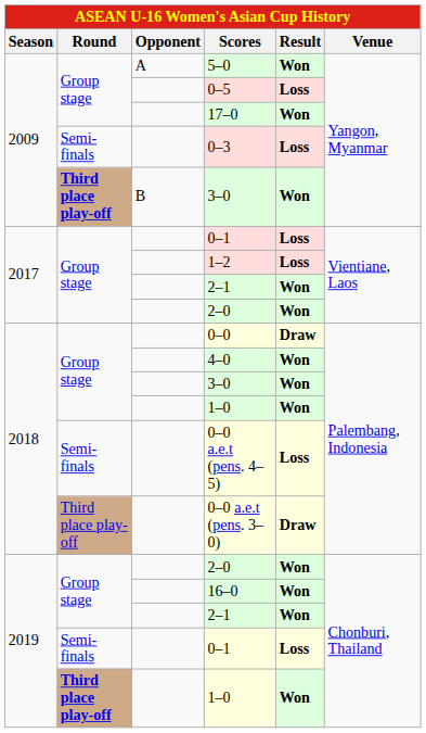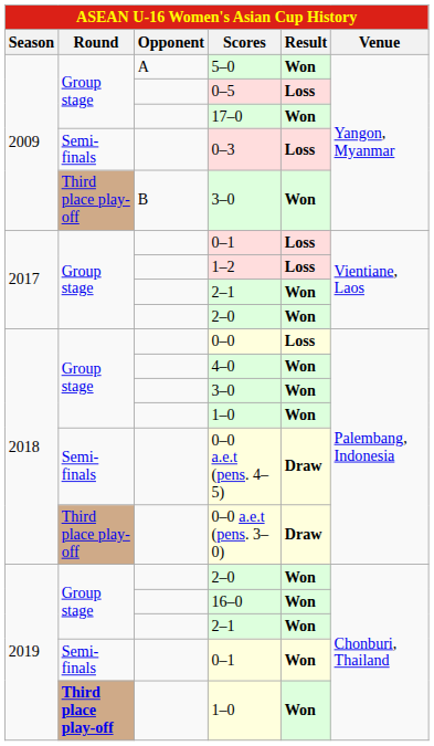2009 / 3–0 | Round: bold -> normal
0–0 | Result: Draw -> Loss
0–0 a.e.t (pens. 4–5) | Result: Loss -> Draw
2019 / 0–1 | Result: Loss -> Won
